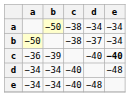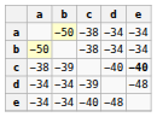row 3 | d: −37 -> −34
row 4 | a: −36 -> −38
row 5 | c: −40 -> −39
